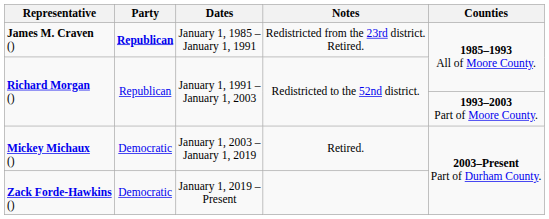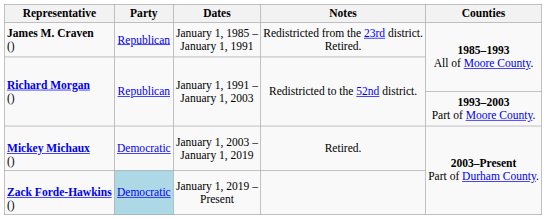James M. Craven () | Party: bold -> normal
Zack Forde-Hawkins () | Party: no background -> lightblue background
